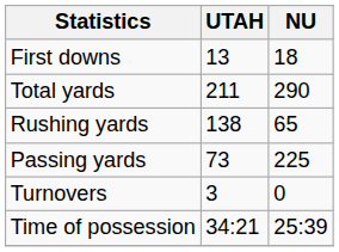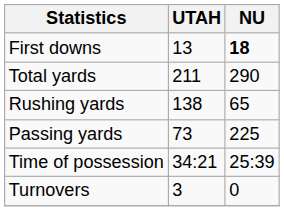First downs | NU: normal -> bold
rows swapped: Turnovers <-> Time of possession
